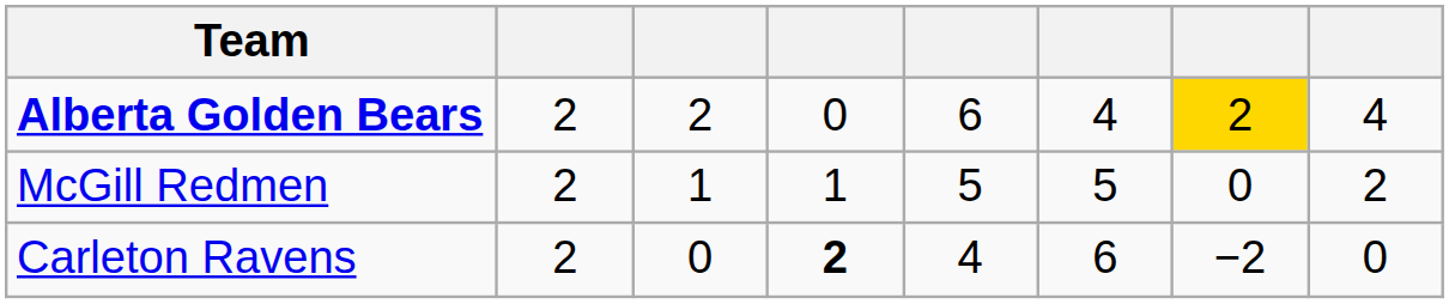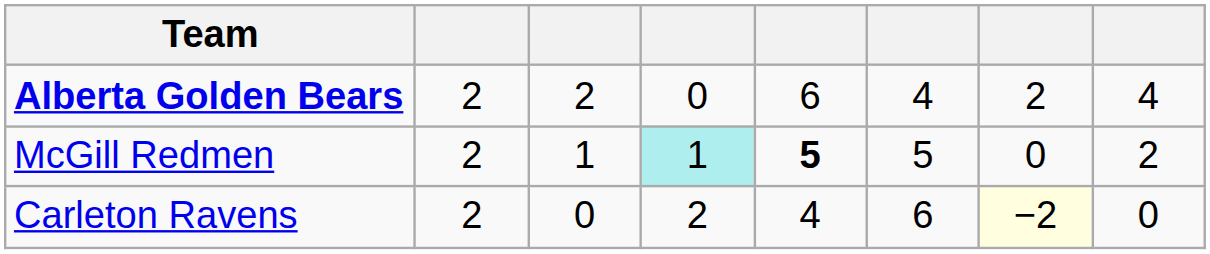Alberta Golden Bears | column 7: gold background -> no background
McGill Redmen | column 4: no background -> paleturquoise background
McGill Redmen | column 5: normal -> bold
Carleton Ravens | column 4: bold -> normal
Carleton Ravens | column 7: no background -> lightyellow background
